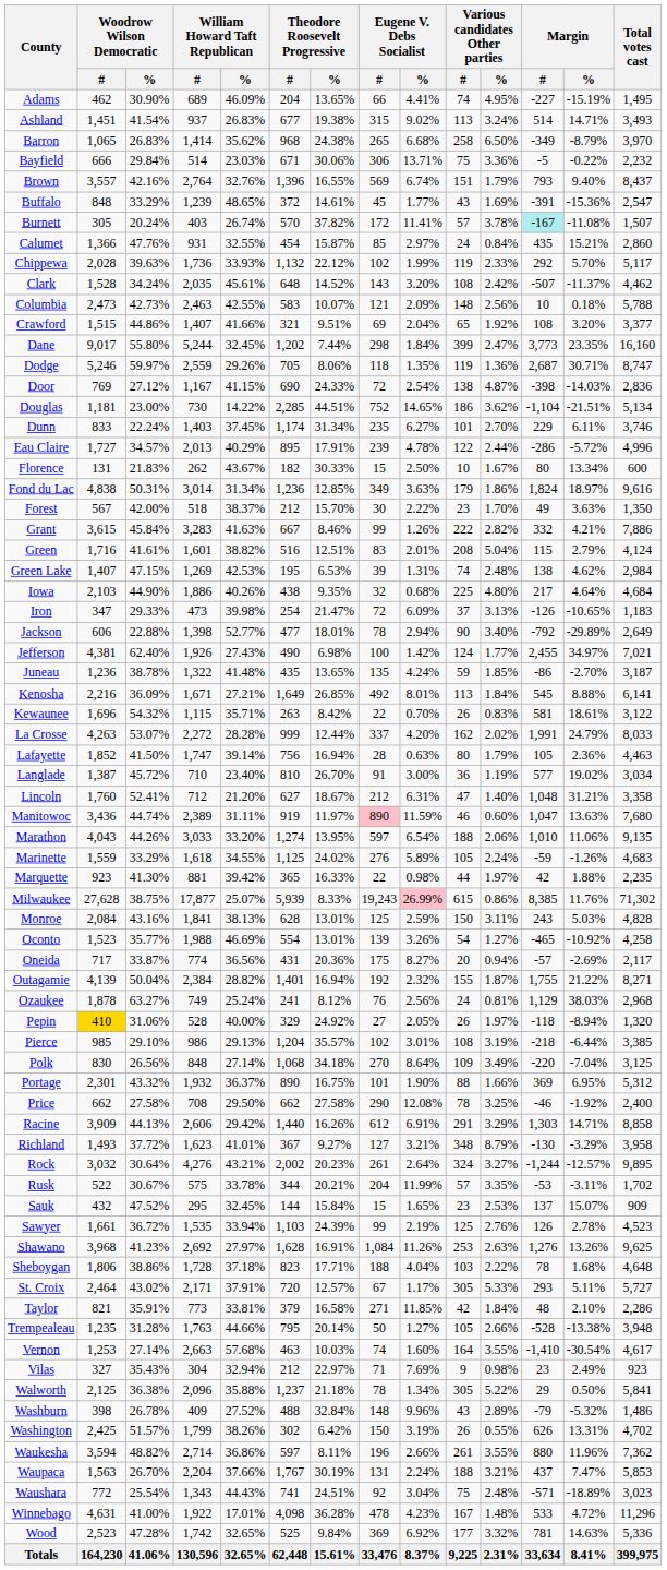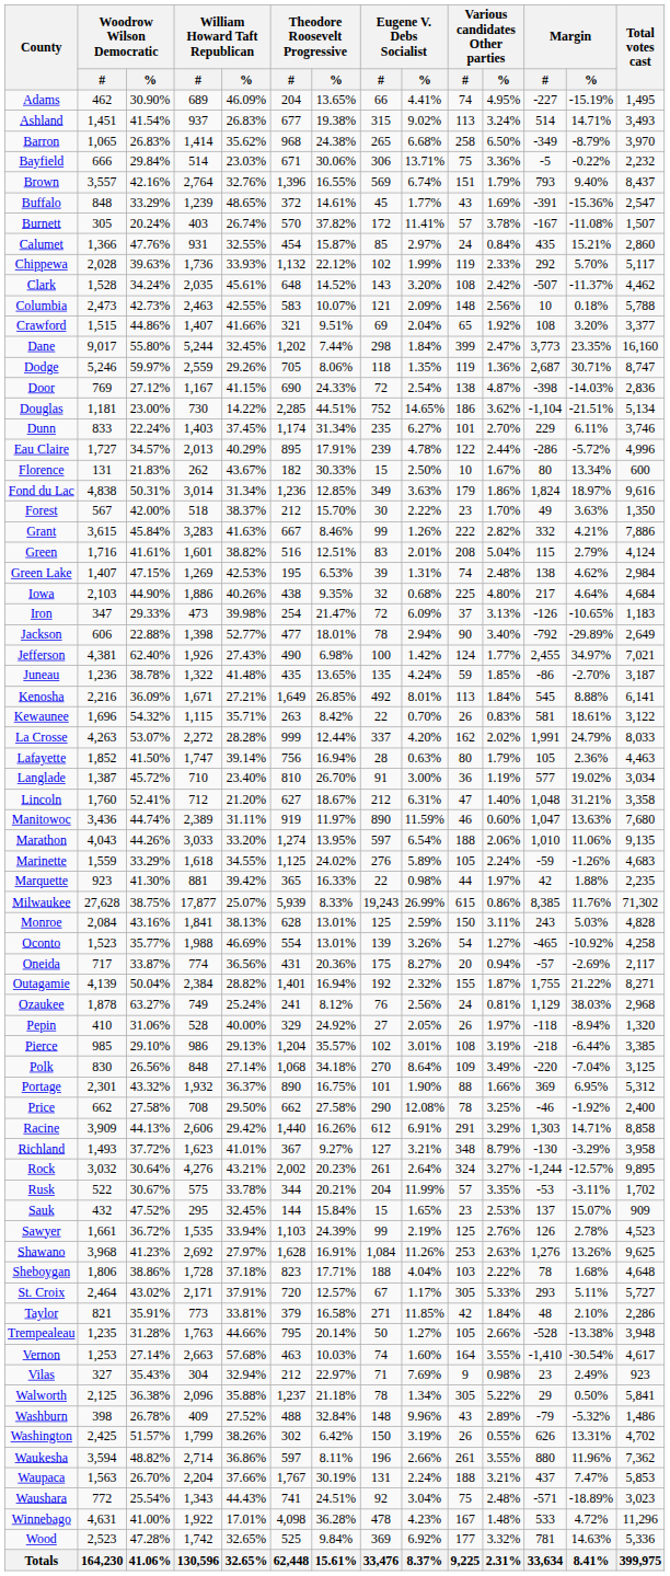Burnett | Margin / #: paleturquoise background -> no background
Manitowoc | Eugene V. Debs Socialist / #: pink background -> no background
Milwaukee | Eugene V. Debs Socialist / %: pink background -> no background
Pepin | Woodrow Wilson Democratic / #: gold background -> no background
